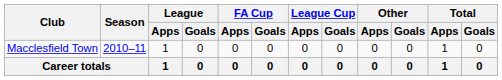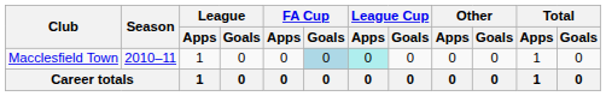Macclesfield Town | FA Cup / Goals: no background -> lightblue background
Macclesfield Town | League Cup / Apps: no background -> paleturquoise background
